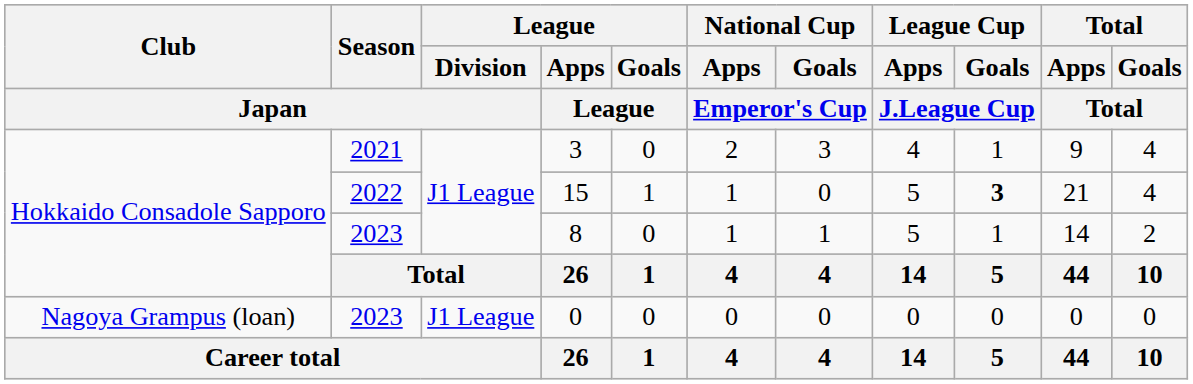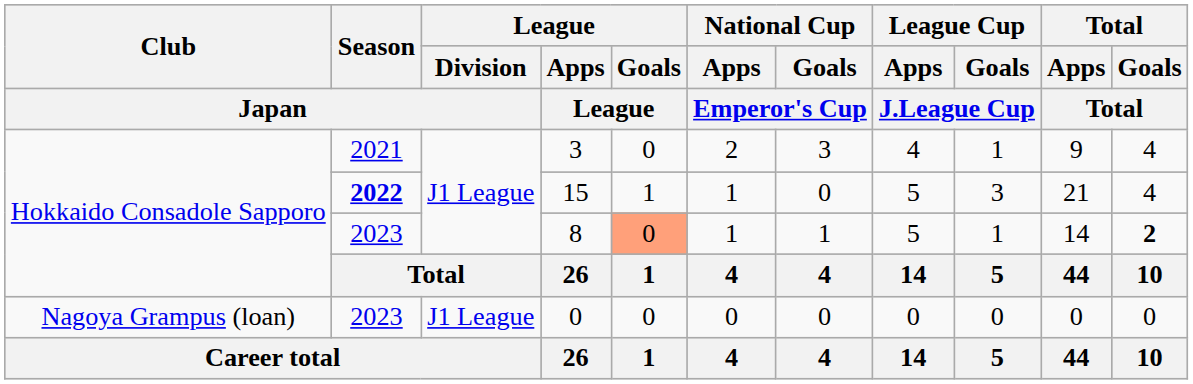15 | Season / Japan: normal -> bold
15 | League Cup / Goals / J.League Cup: bold -> normal
8 | League / Goals / League: no background -> lightsalmon background
8 | Total / Goals / Total: normal -> bold
